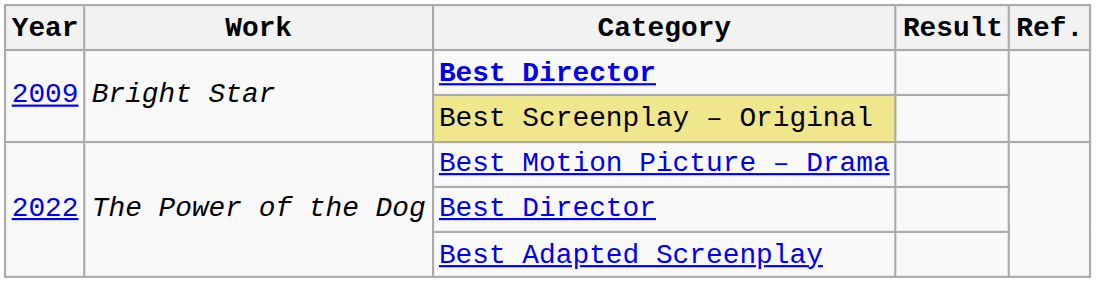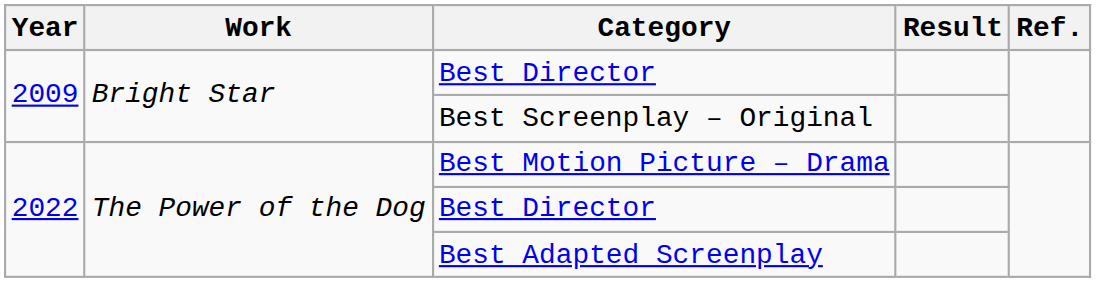2009 / Best Director | Category: bold -> normal
Best Screenplay – Original | Category: khaki background -> no background
